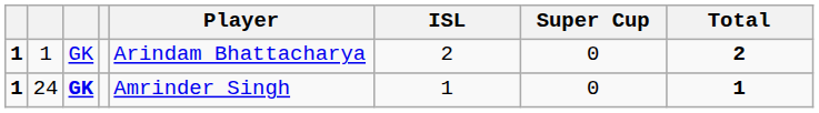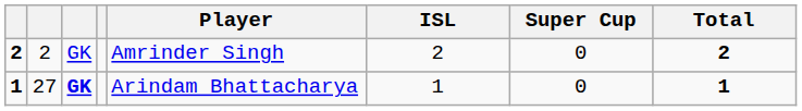row 2 | column 1: 1 -> 2
row 2 | column 2: 1 -> 2
row 2 | Player: Arindam Bhattacharya -> Amrinder Singh
row 3 | column 2: 24 -> 27
row 3 | Player: Amrinder Singh -> Arindam Bhattacharya
